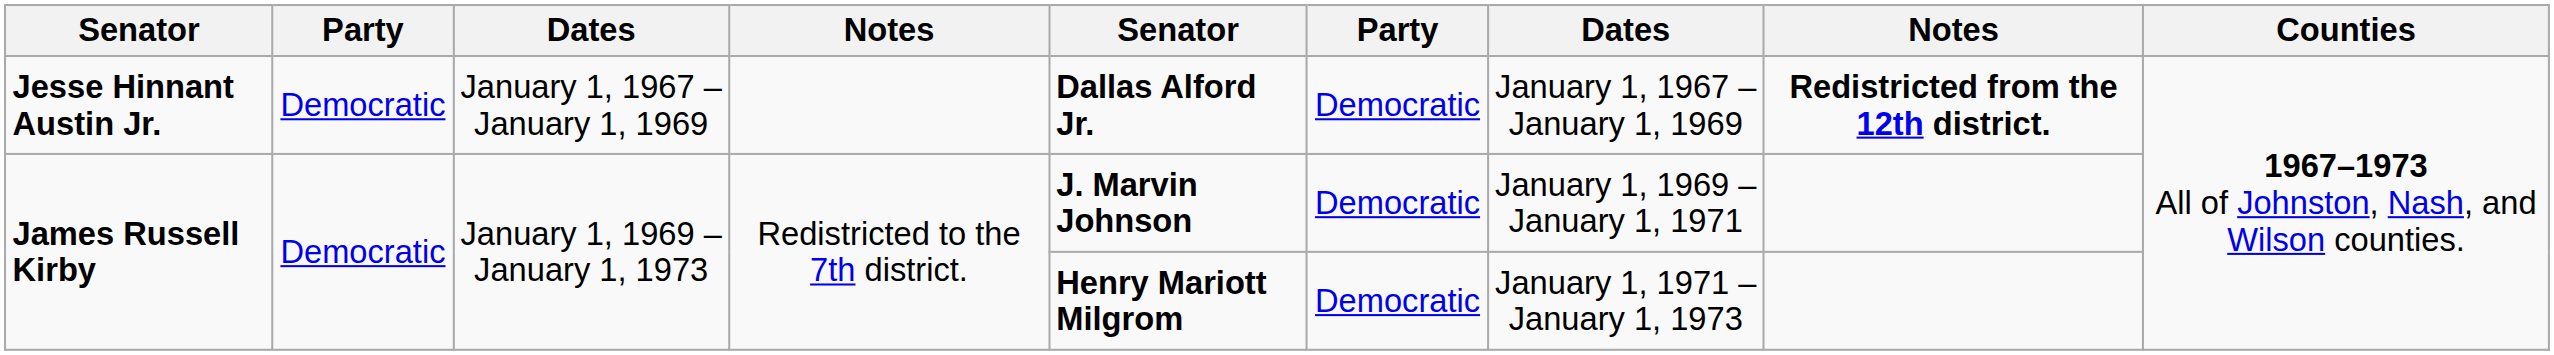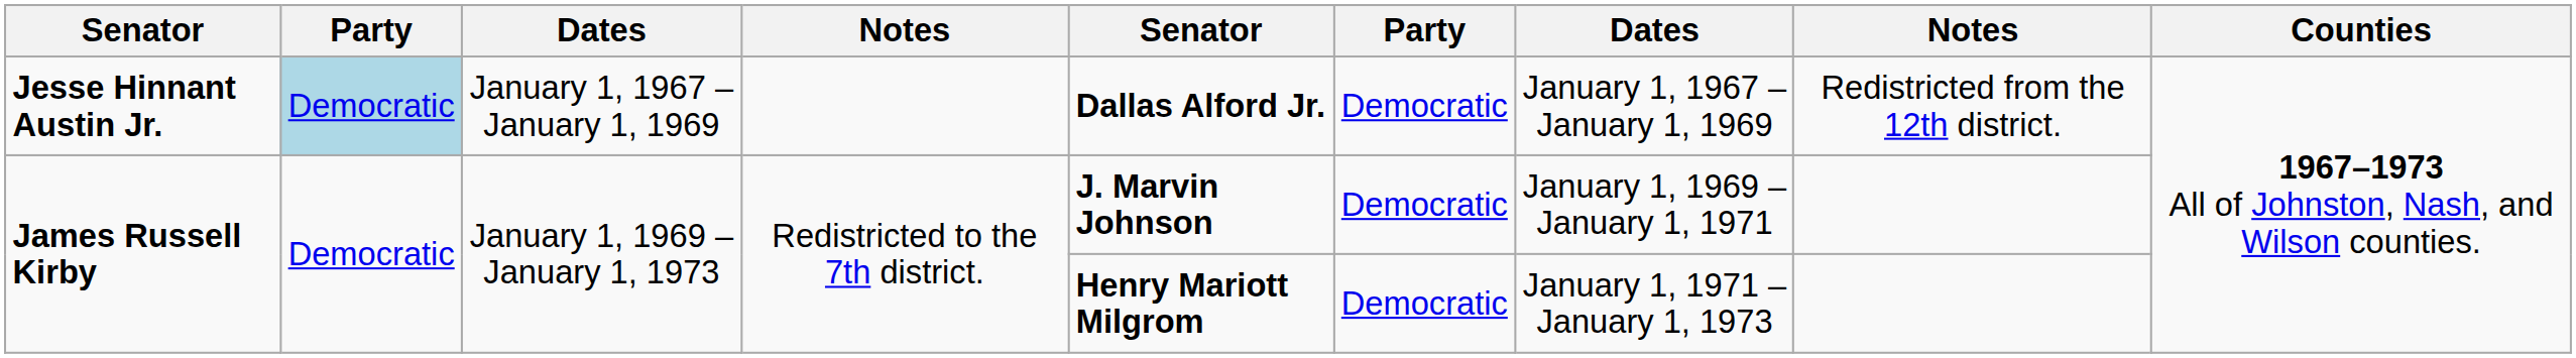Jesse Hinnant Austin Jr. | column 2: no background -> lightblue background
Jesse Hinnant Austin Jr. | column 8: bold -> normal
